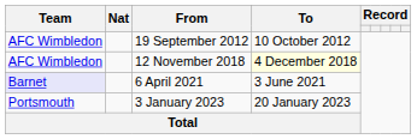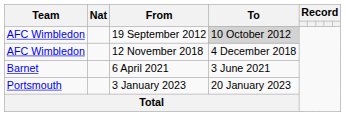19 September 2012 | To: no background -> lightgrey background
12 November 2018 | To: lightyellow background -> no background
6 April 2021 | Team: lavender background -> no background
